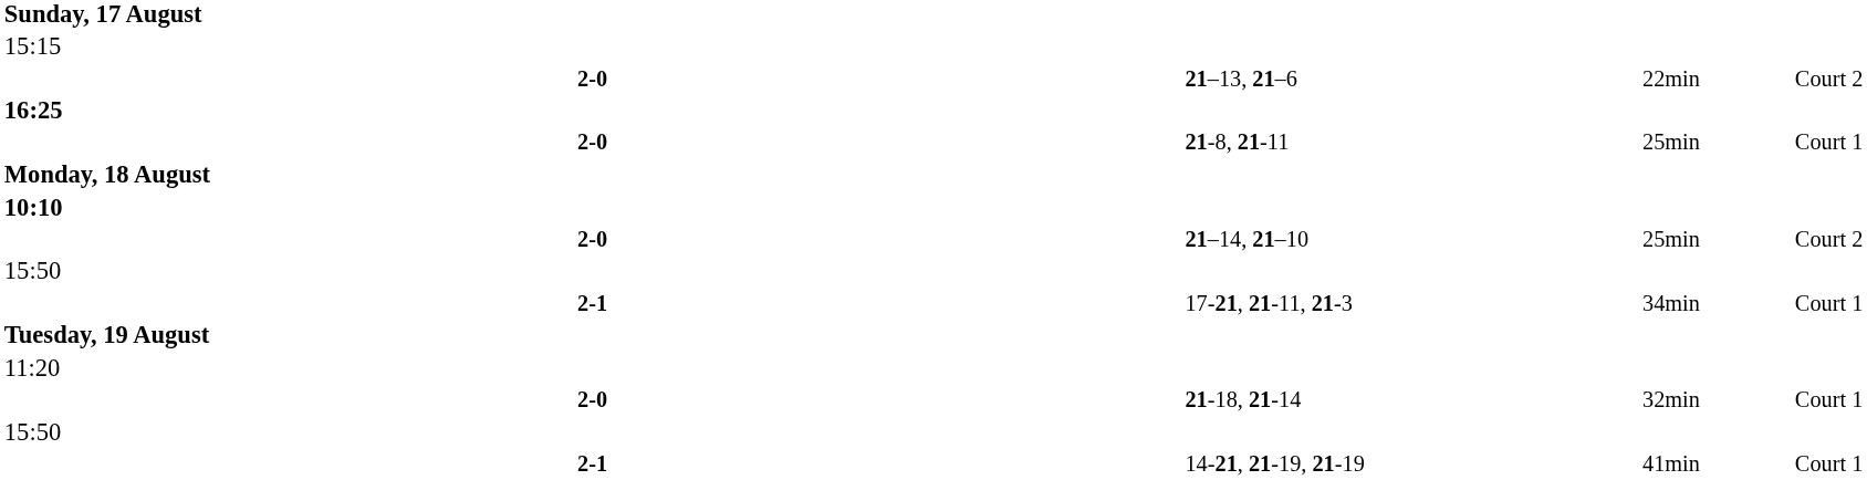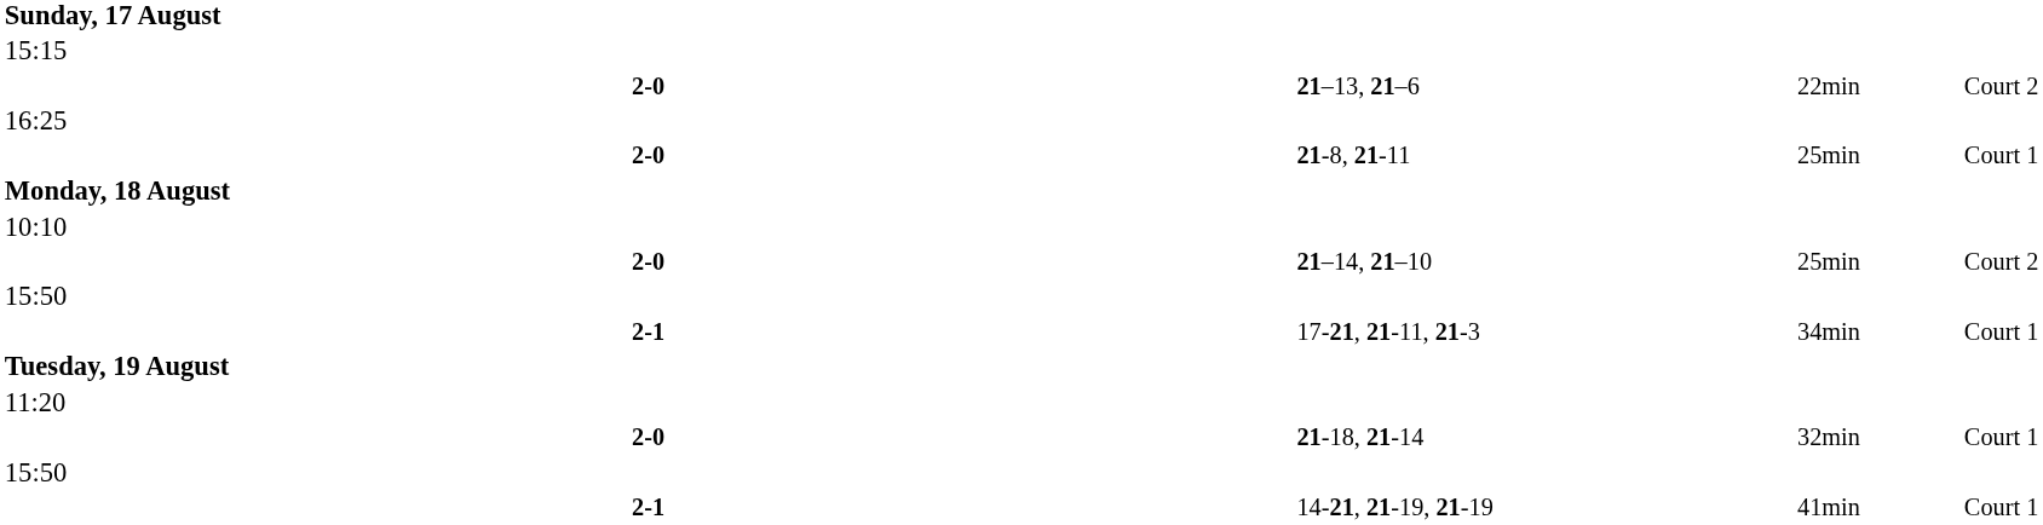16:25 | column 1: bold -> normal
10:10 | column 1: bold -> normal
